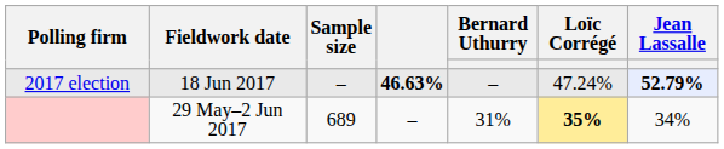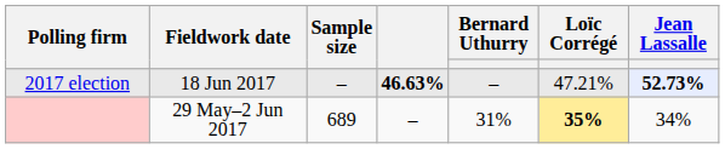2017 election | Loïc Corrégé: 47.24% -> 47.21%
2017 election | Jean Lassalle: 52.79% -> 52.73%
